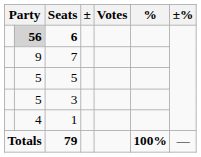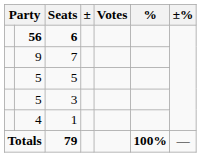6 | column 2: lightgrey background -> no background
